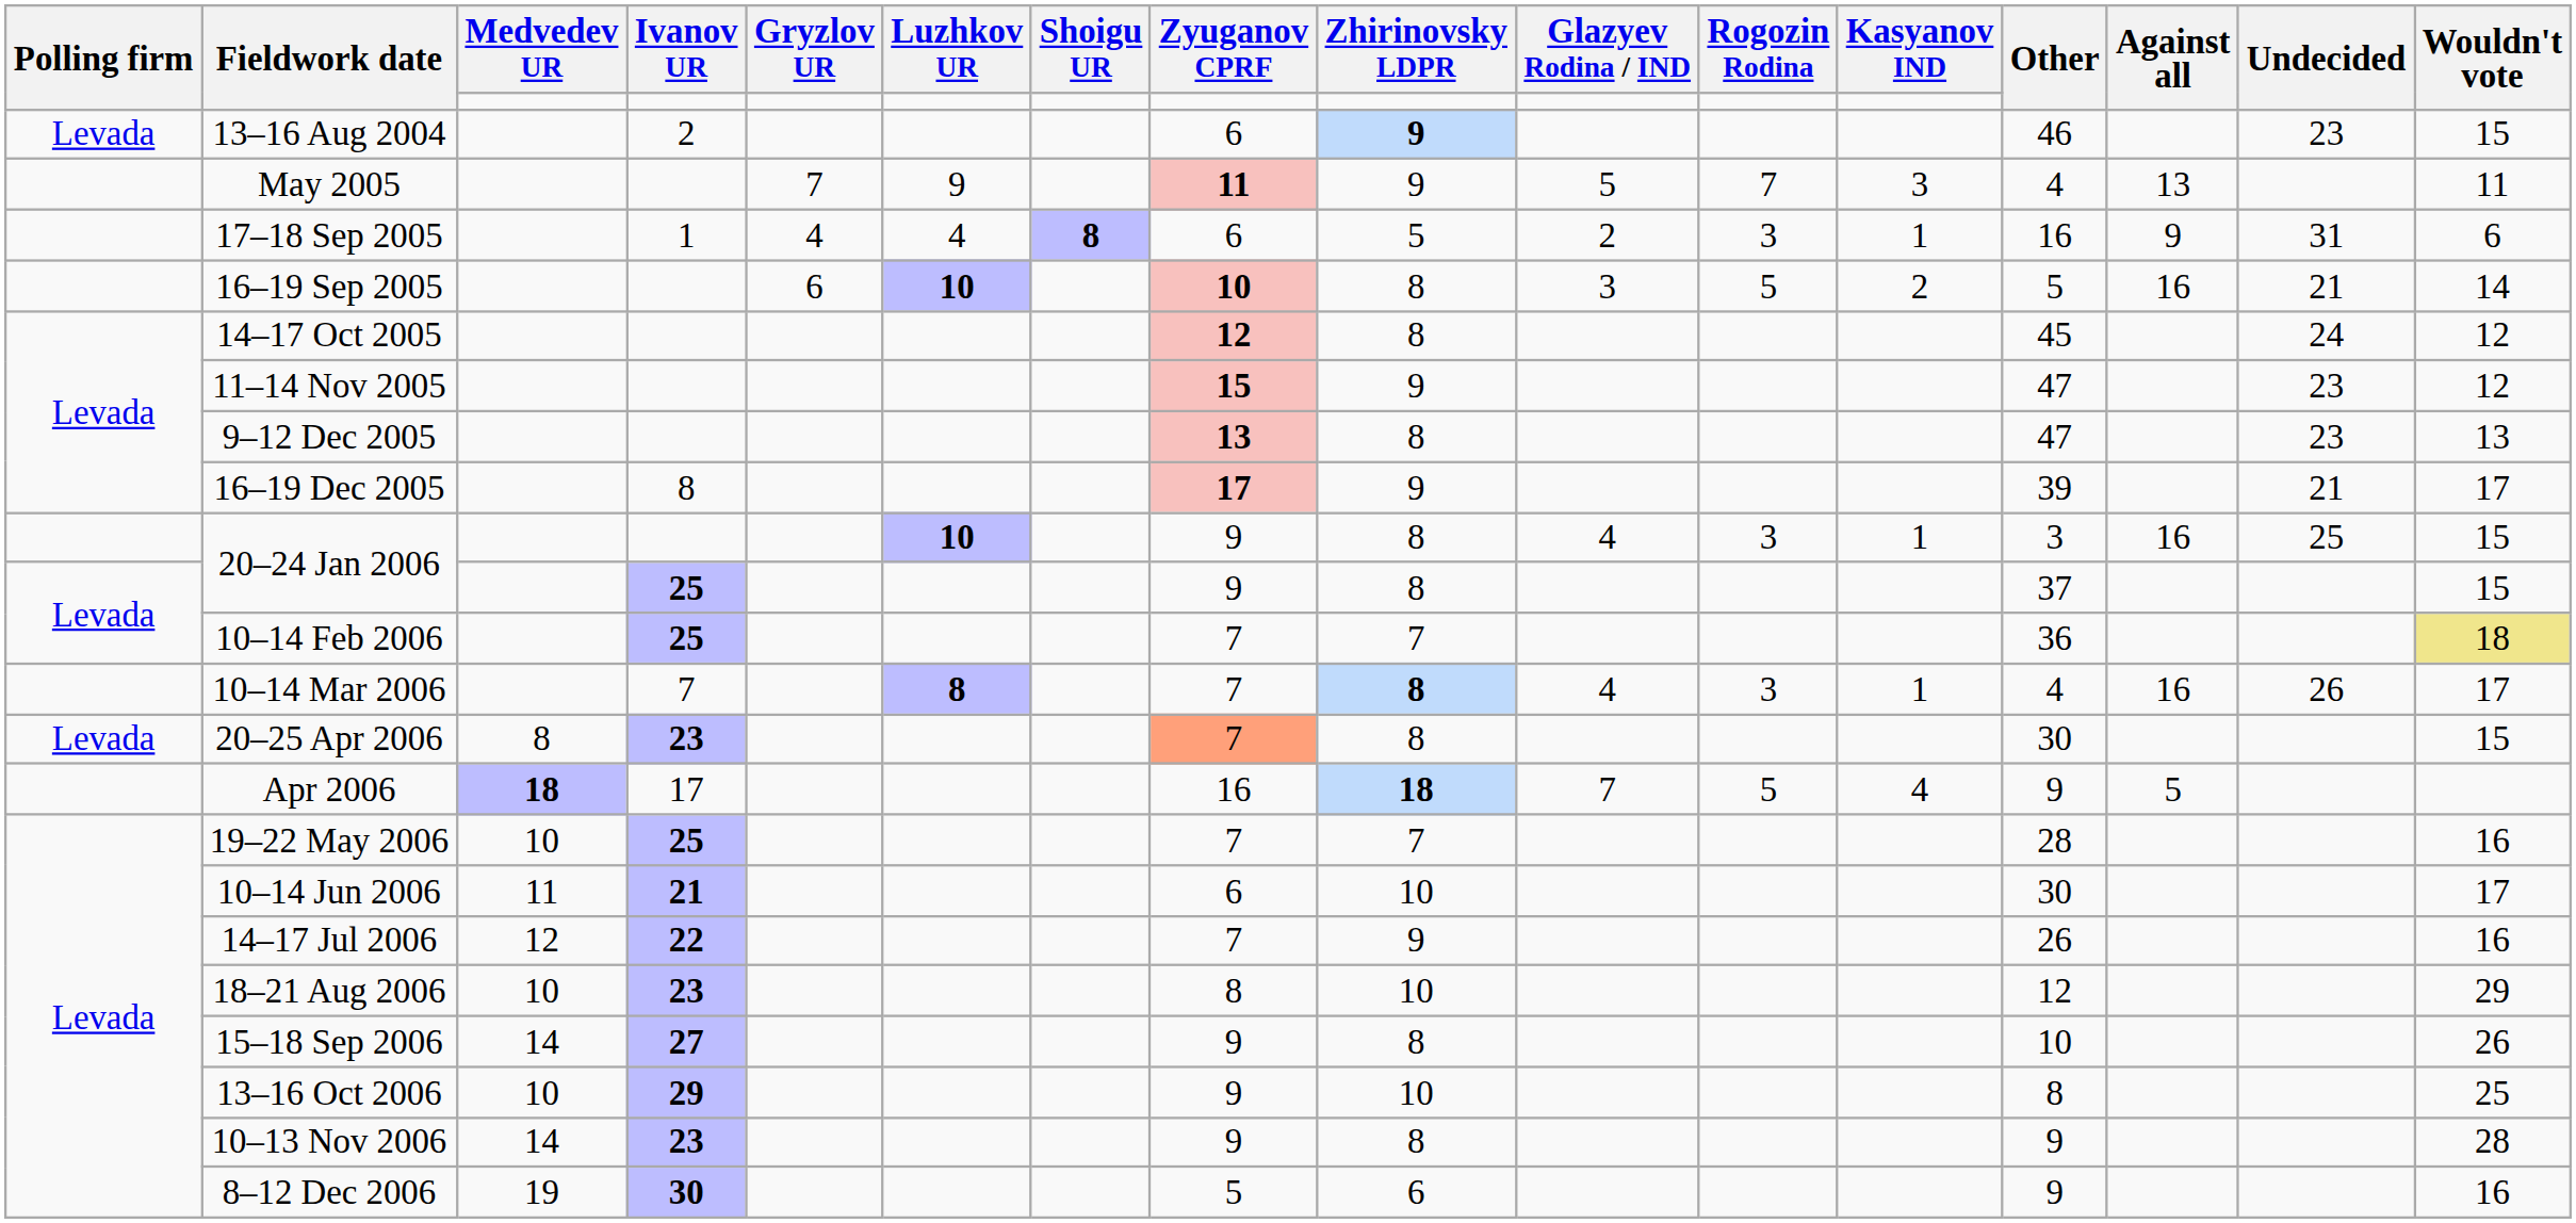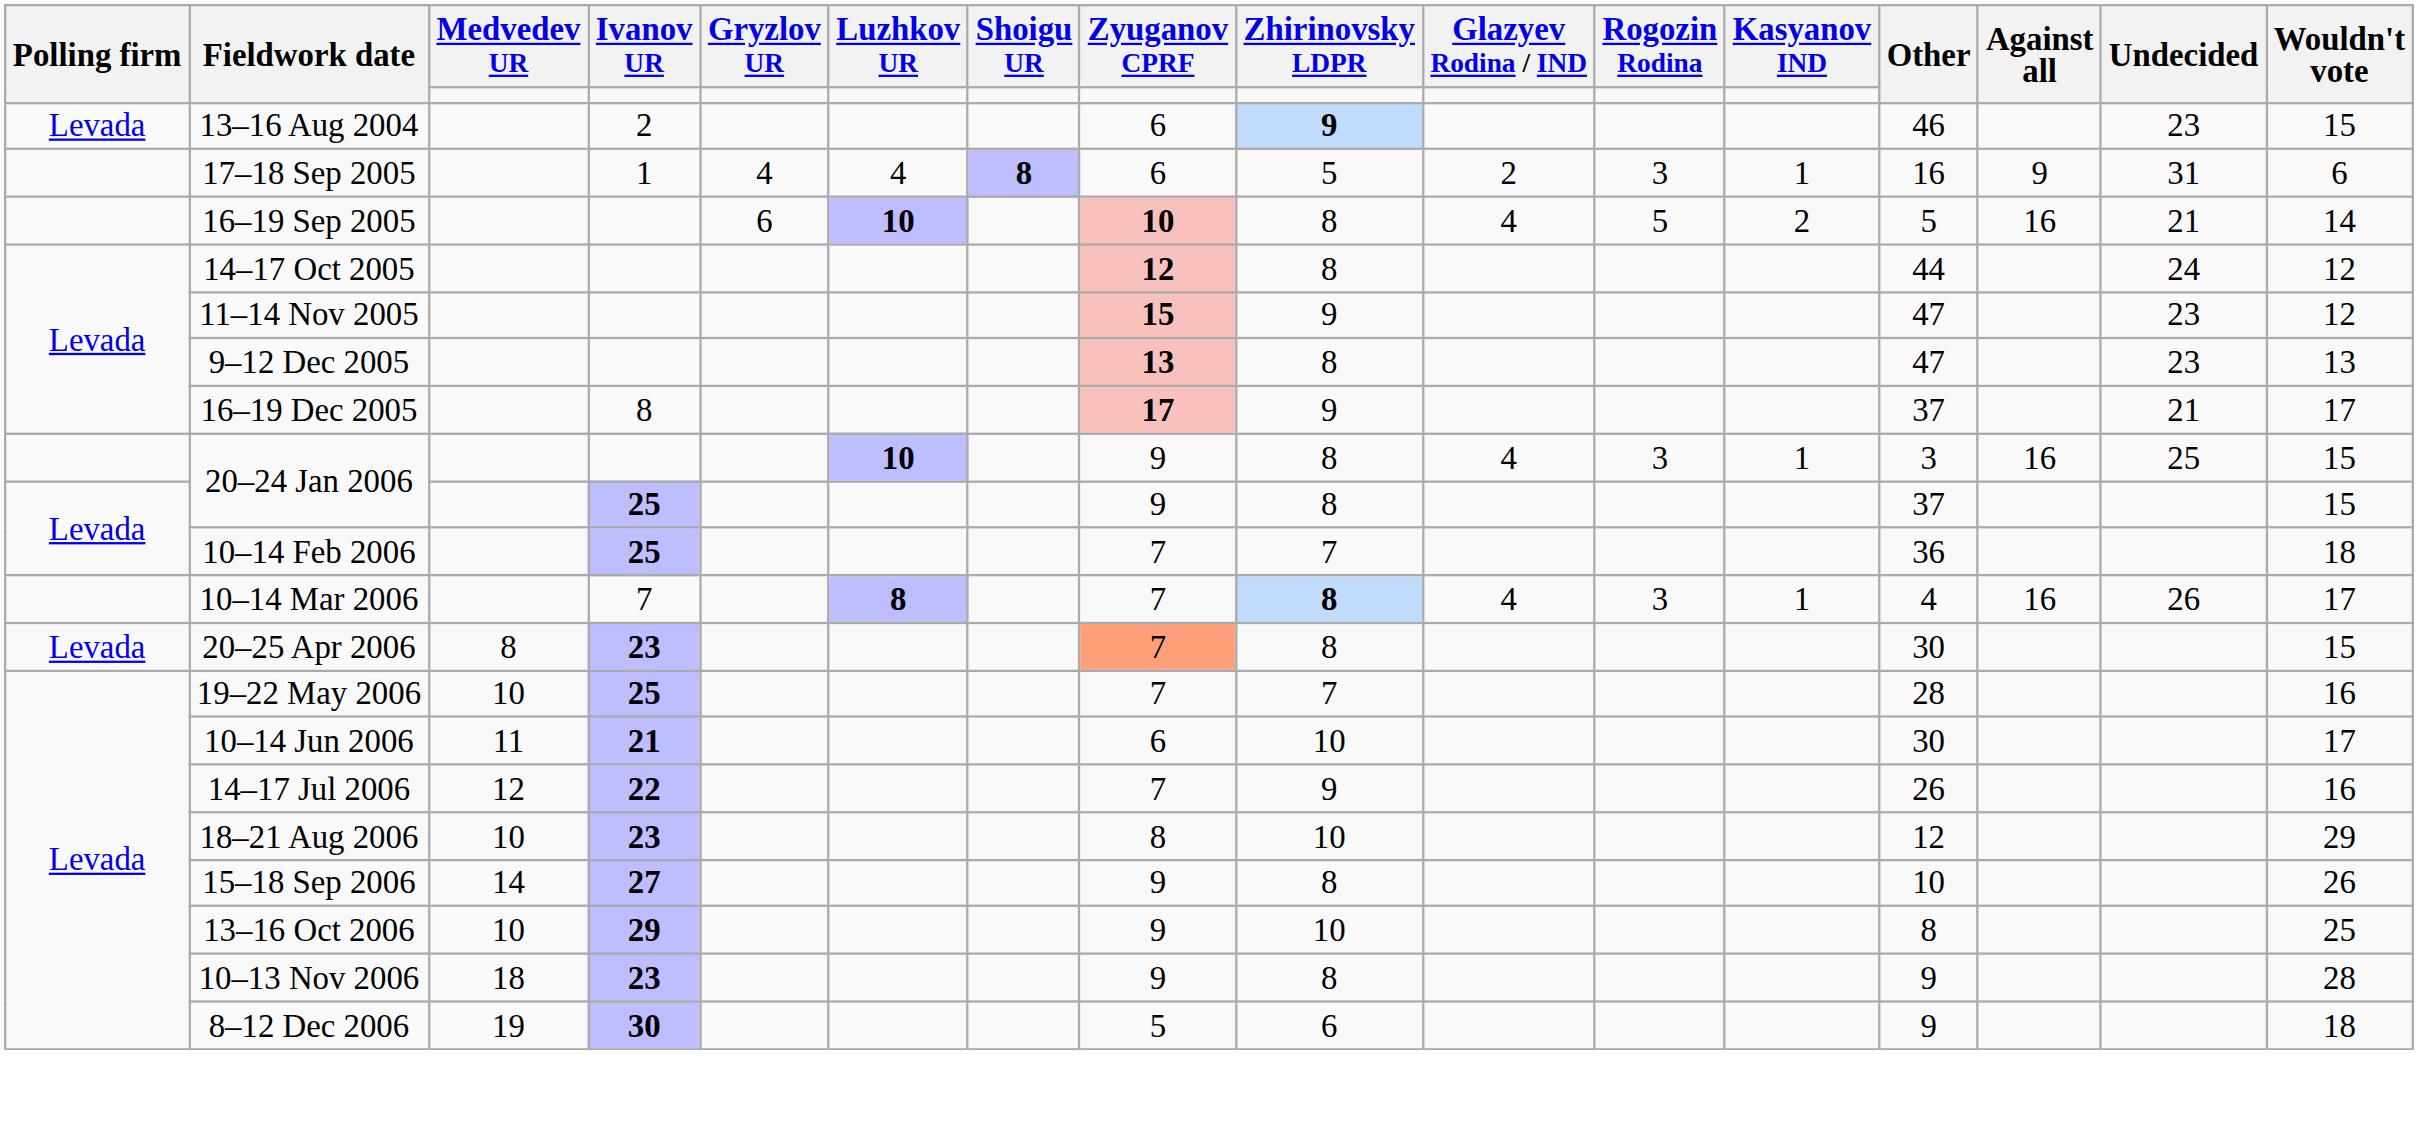- row: May 2005 | 7 | 9 | 11 | 9 | 5 | 7 | 3 | 4 | 13 | 11
16–19 Sep 2005 | Glazyev Rodina / IND: 3 -> 4
14–17 Oct 2005 | Other: 45 -> 44
16–19 Dec 2005 | Other: 39 -> 37
10–14 Feb 2006 | Wouldn't vote: khaki background -> no background
- row: Apr 2006 | 18 | 17 | 16 | 18 | 7 | 5 | 4 | 9 | 5
10–13 Nov 2006 | Medvedev UR: 14 -> 18
8–12 Dec 2006 | Wouldn't vote: 16 -> 18
